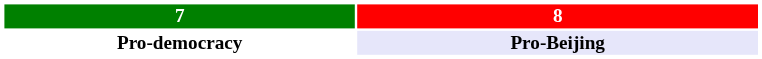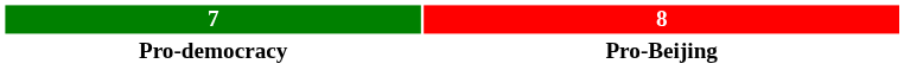Pro-democracy | 8: lavender background -> no background
